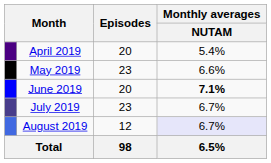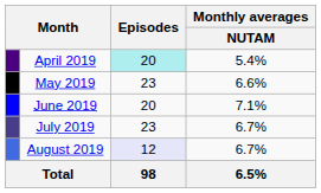April 2019 | Episodes: no background -> paleturquoise background
June 2019 | Monthly averages / NUTAM: bold -> normal
August 2019 | Episodes: no background -> lavender background
August 2019 | Monthly averages / NUTAM: lavender background -> no background
